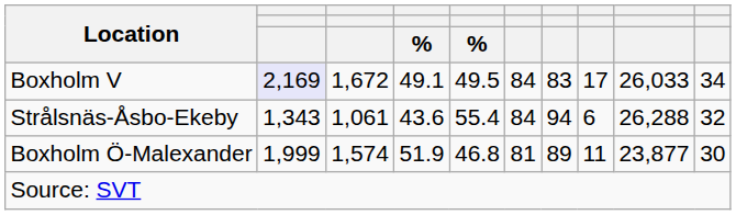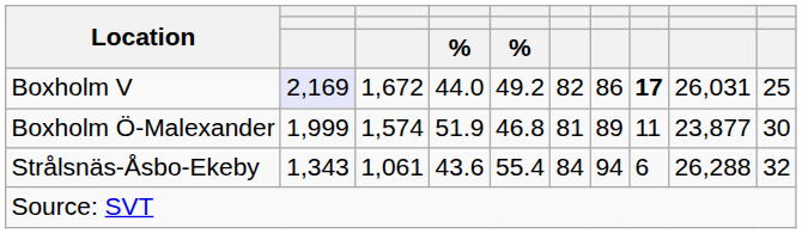Boxholm V | column 4: 49.1 -> 44.0
Boxholm V | column 5: 49.5 -> 49.2
Boxholm V | column 6: 84 -> 82
Boxholm V | column 7: 83 -> 86
Boxholm V | column 8: normal -> bold
Boxholm V | column 9: 26,033 -> 26,031
Boxholm V | column 10: 34 -> 25
rows swapped: Boxholm Ö-Malexander <-> Strålsnäs-Åsbo-Ekeby
